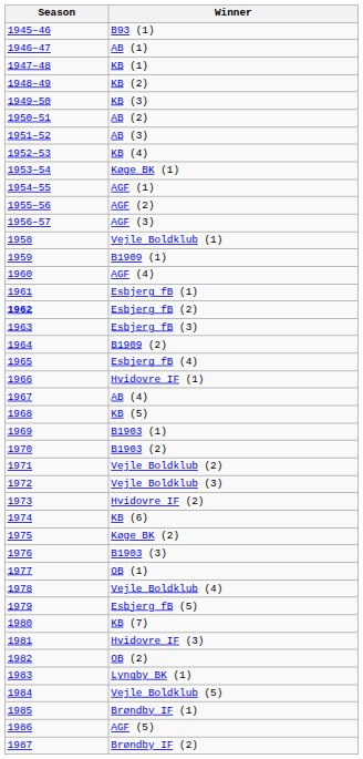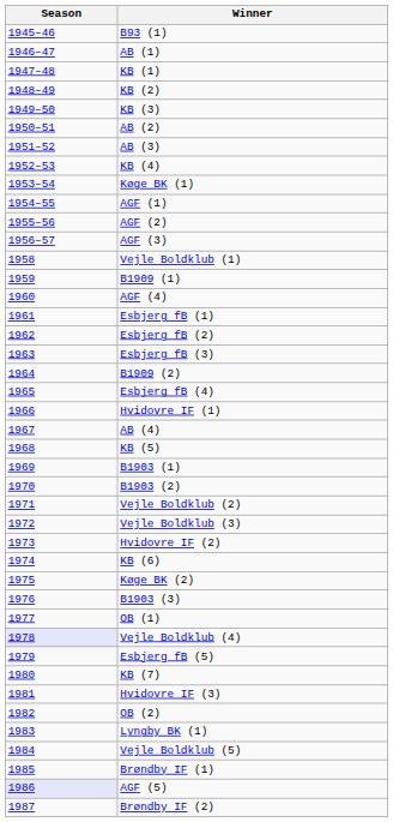Esbjerg fB (2) | Season: bold -> normal
Vejle Boldklub (4) | Season: no background -> lavender background
AGF (5) | Season: no background -> lavender background
